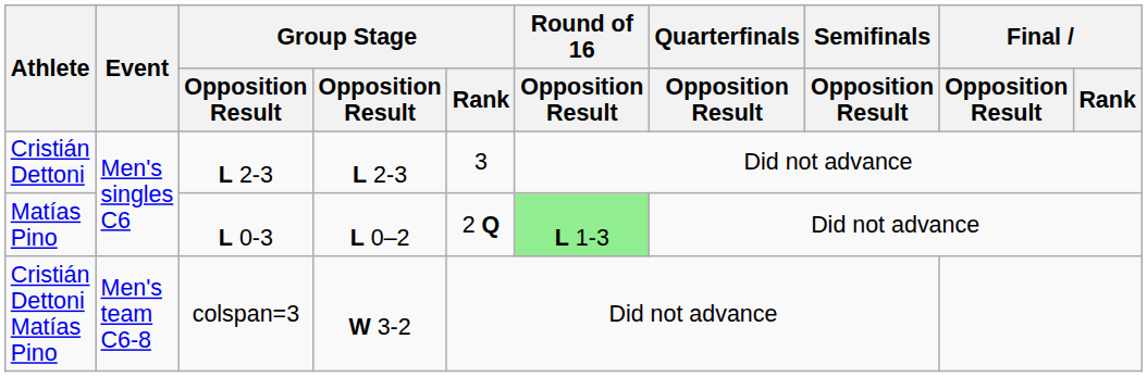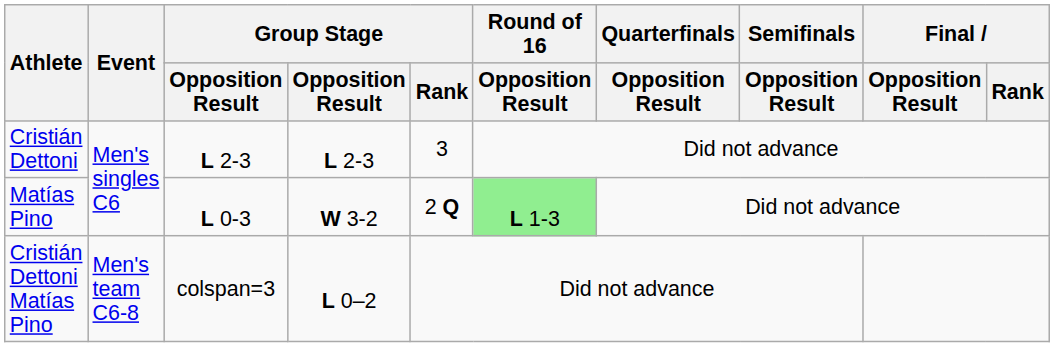Matías Pino | column 4: L 0–2 -> W 3-2
Cristián Dettoni Matías Pino | column 4: W 3-2 -> L 0–2
